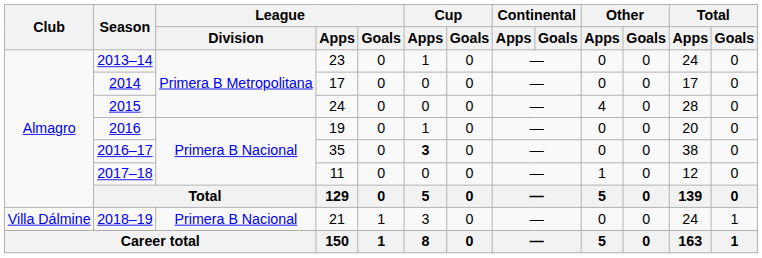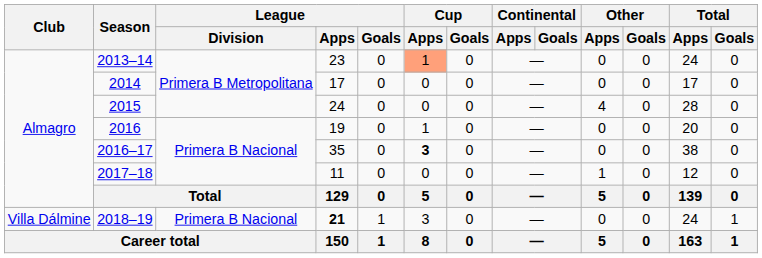2013–14 | Cup / Apps: no background -> lightsalmon background
2018–19 | League / Apps: normal -> bold
